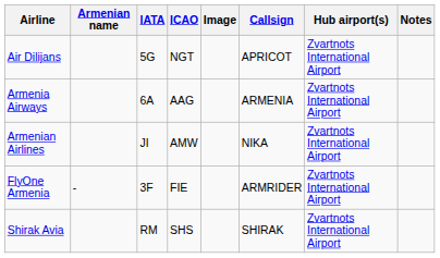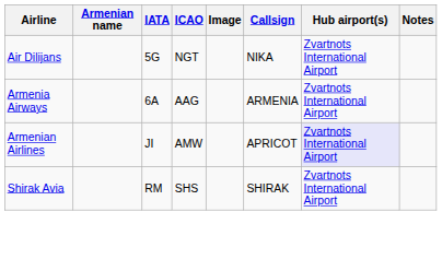Air Dilijans | Callsign: APRICOT -> NIKA
Armenian Airlines | Callsign: NIKA -> APRICOT
Armenian Airlines | Hub airport(s): no background -> lavender background
- row: FlyOne Armenia | - | 3F | FIE | ARMRIDER | Zvartnots International Airport
